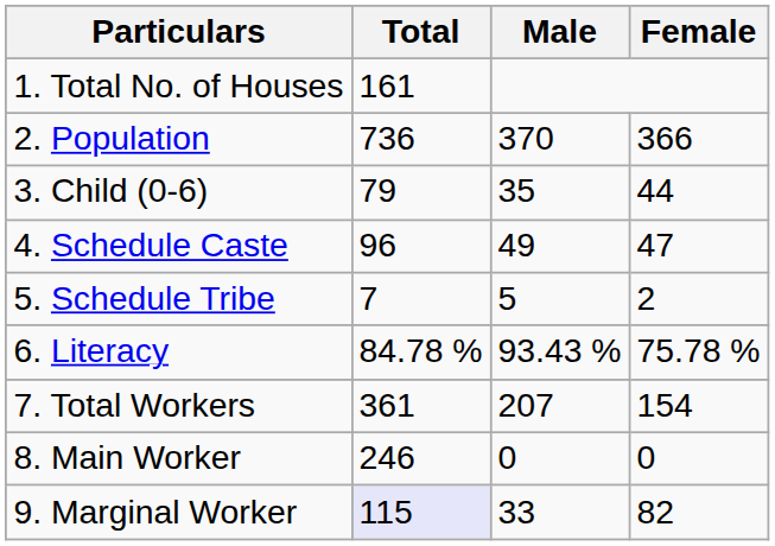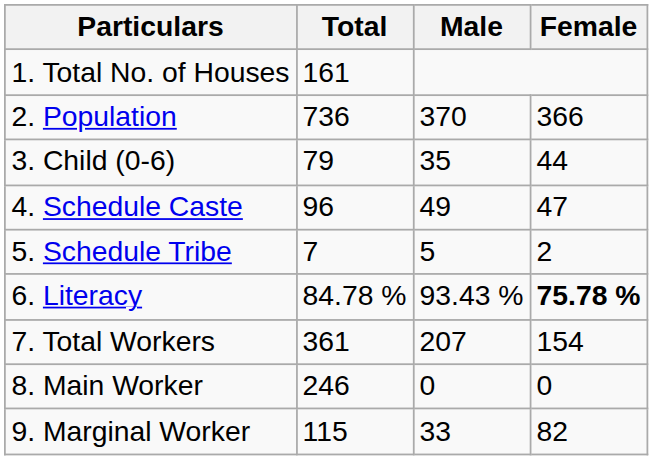6. Literacy | Female: normal -> bold
9. Marginal Worker | Total: lavender background -> no background
